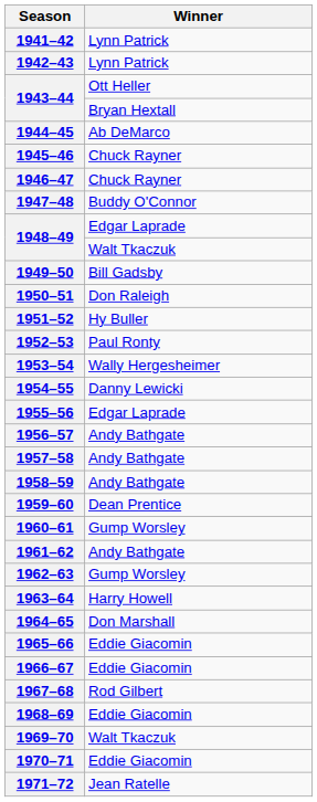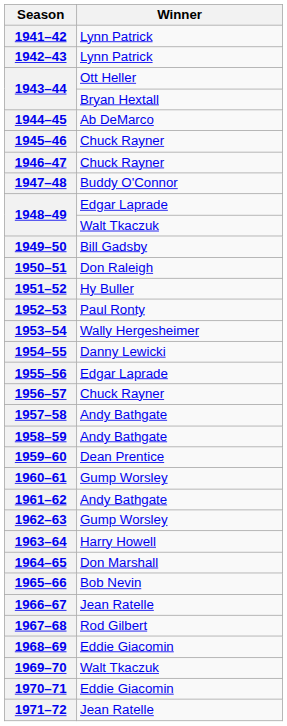row 19 | Winner: Andy Bathgate -> Chuck Rayner
row 28 | Winner: Eddie Giacomin -> Bob Nevin
row 29 | Winner: Eddie Giacomin -> Jean Ratelle
